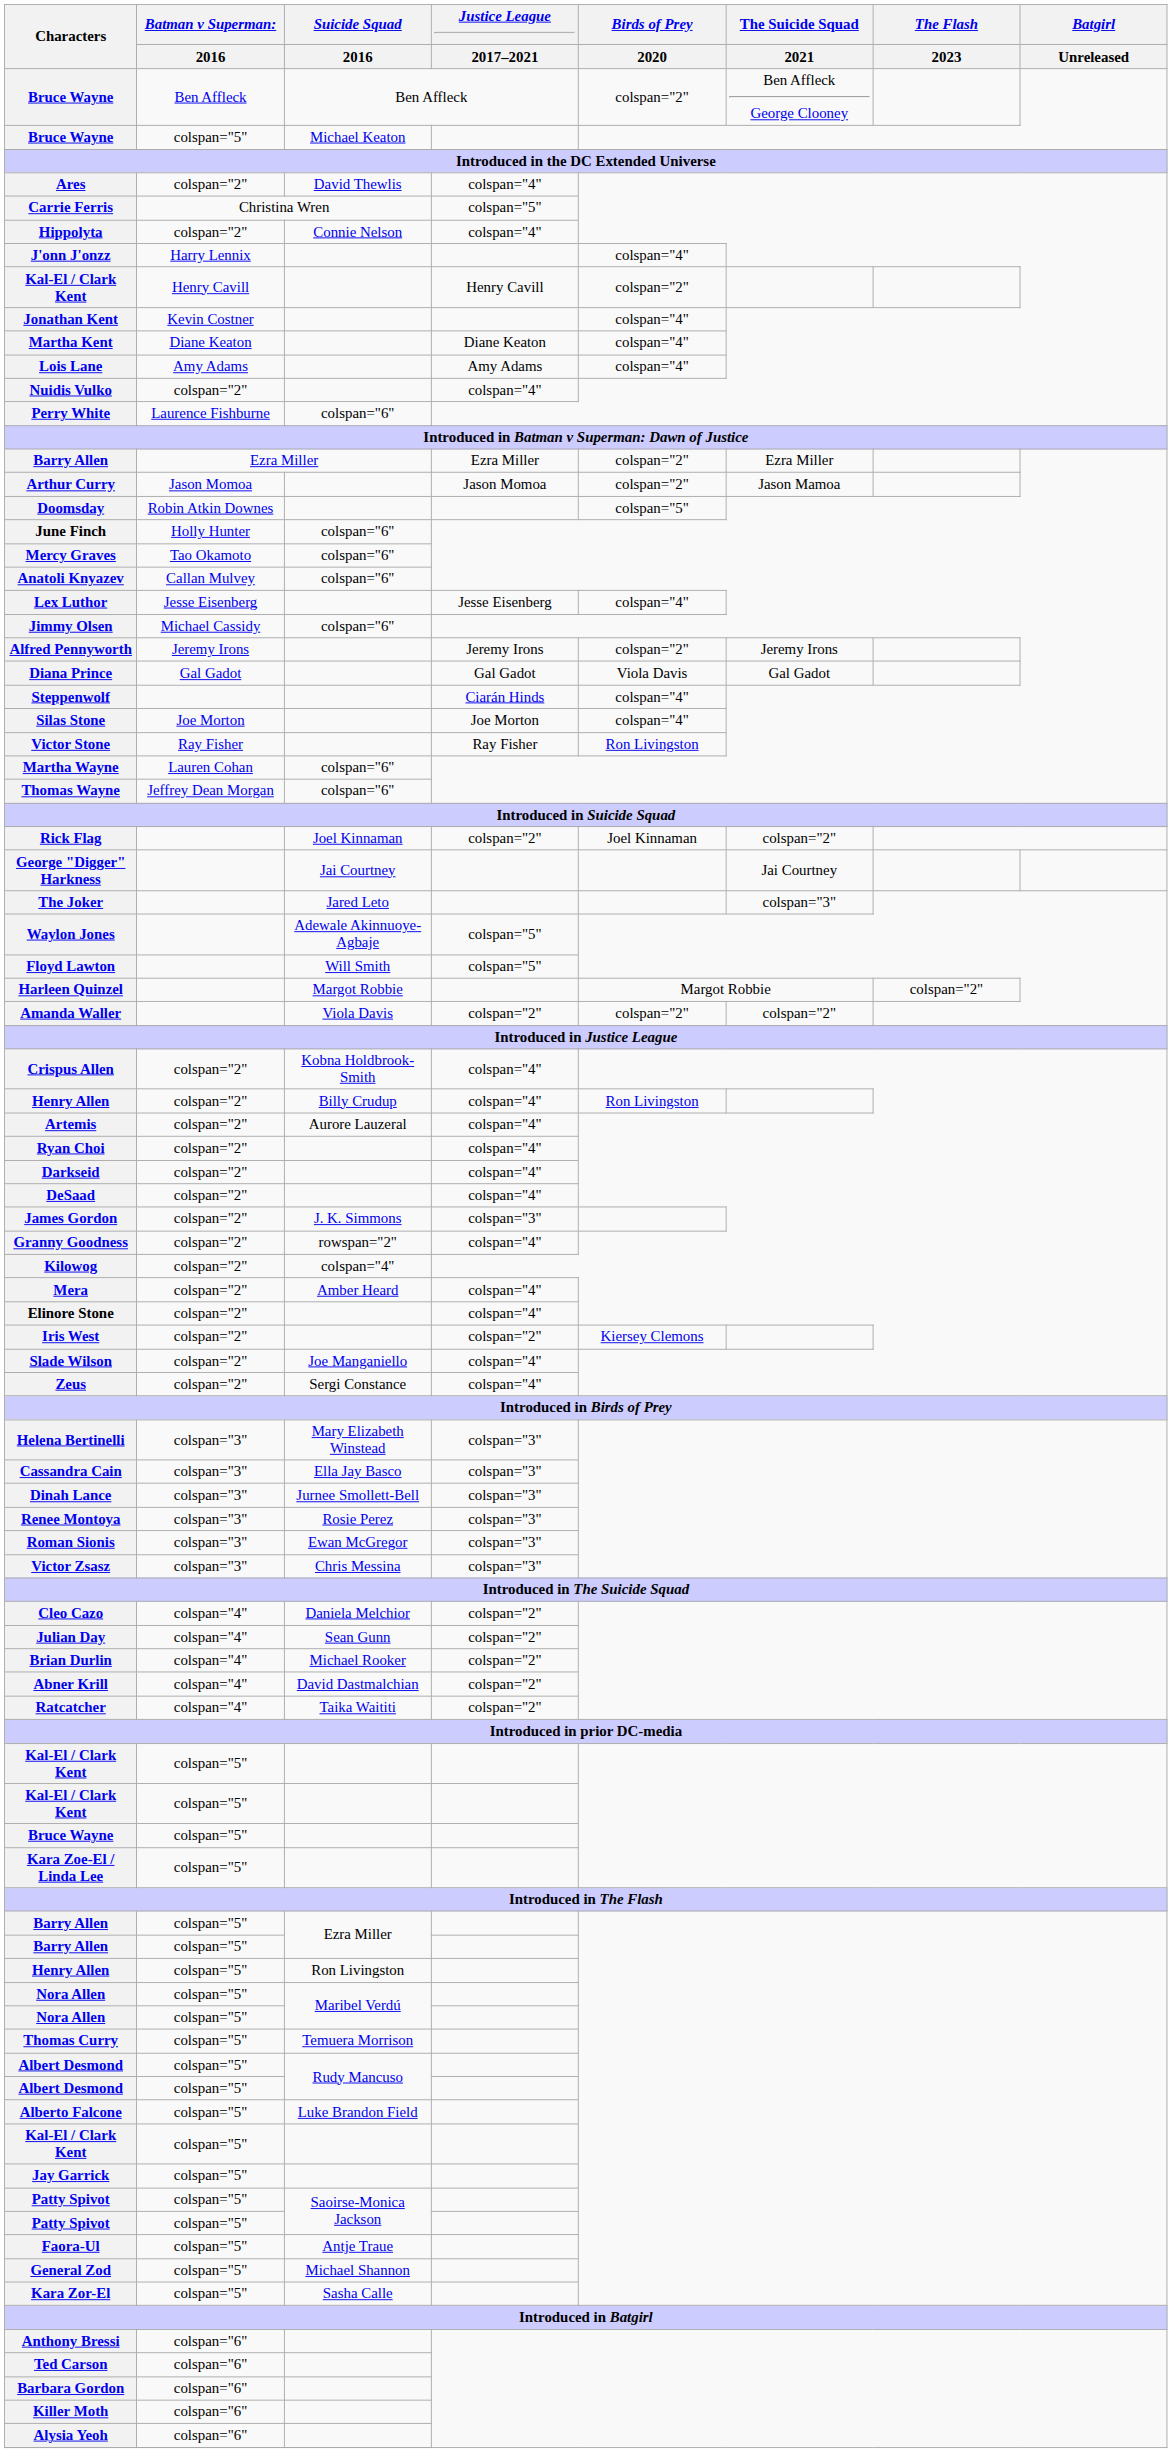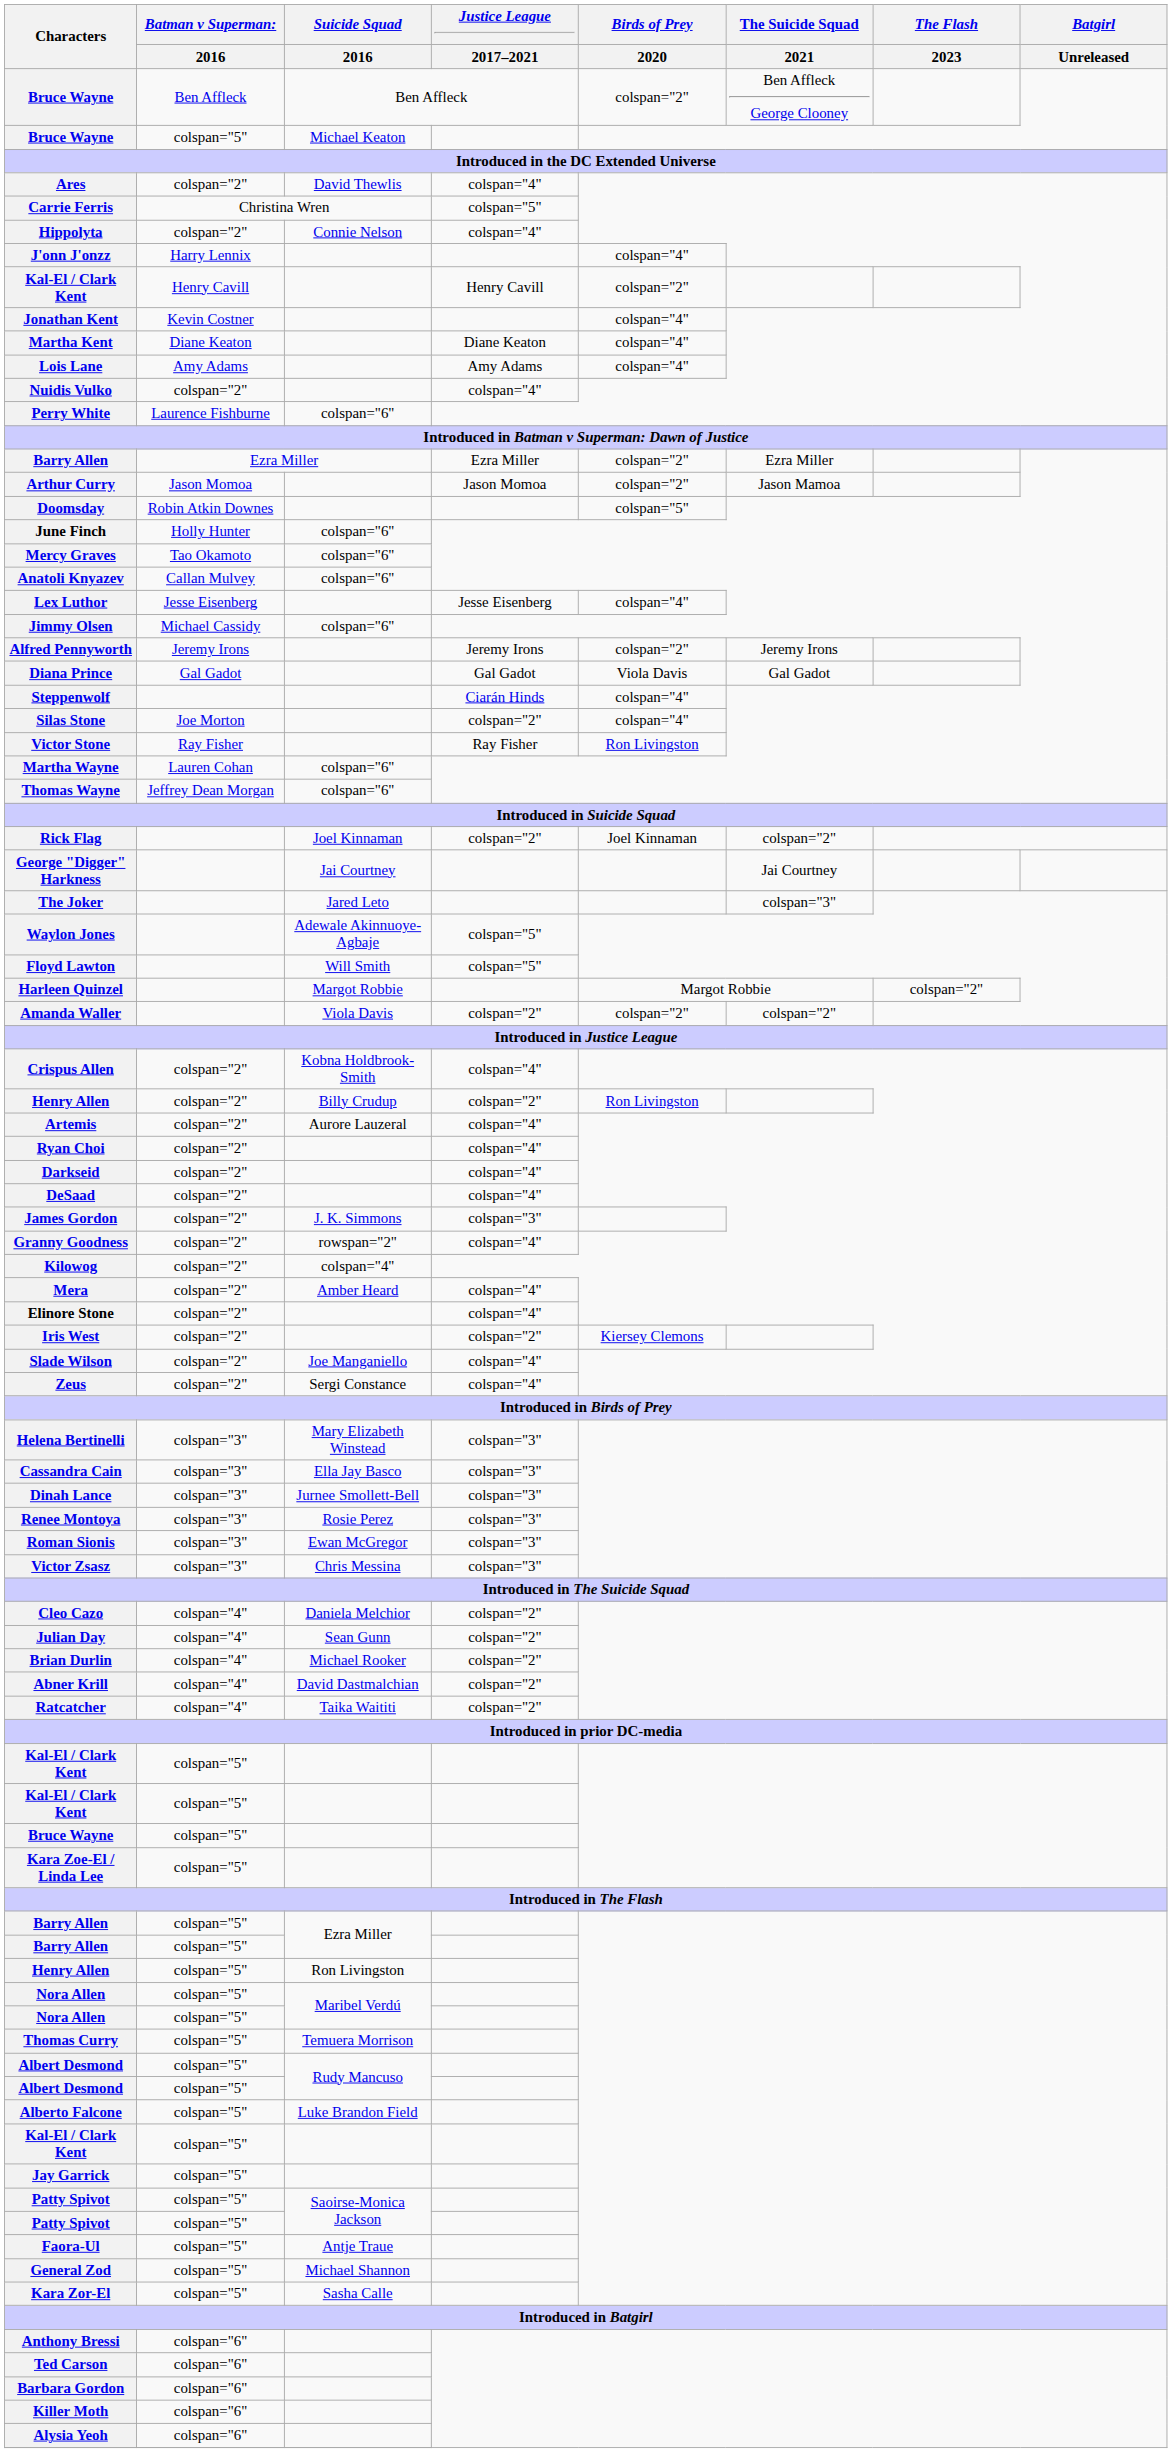Silas Stone | Justice League / 2017–2021: Joe Morton -> colspan="2"
Henry Allen / colspan="2" | Justice League / 2017–2021: colspan="4" -> colspan="2"
